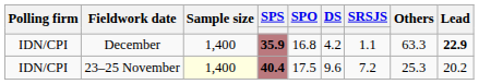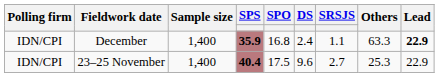December | DS: 4.2 -> 2.4
23–25 November | Sample size: lightyellow background -> no background
23–25 November | SRSJS: 7.2 -> 2.7
23–25 November | Lead: 20.2 -> 22.9
